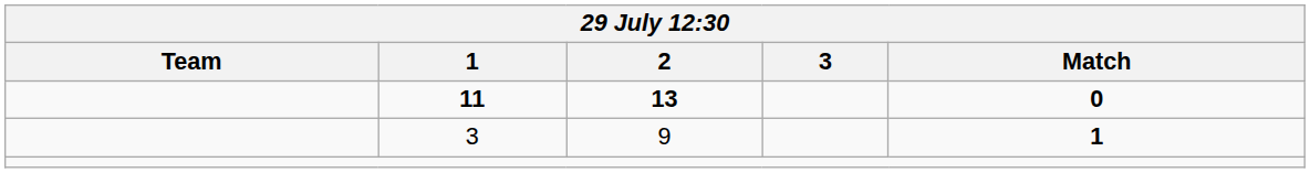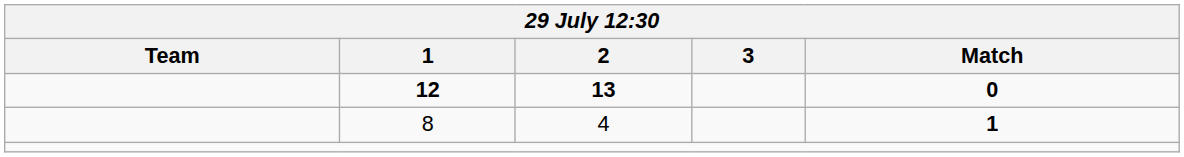row 3 | 1: 11 -> 12
row 4 | 1: 3 -> 8
row 4 | 2: 9 -> 4
